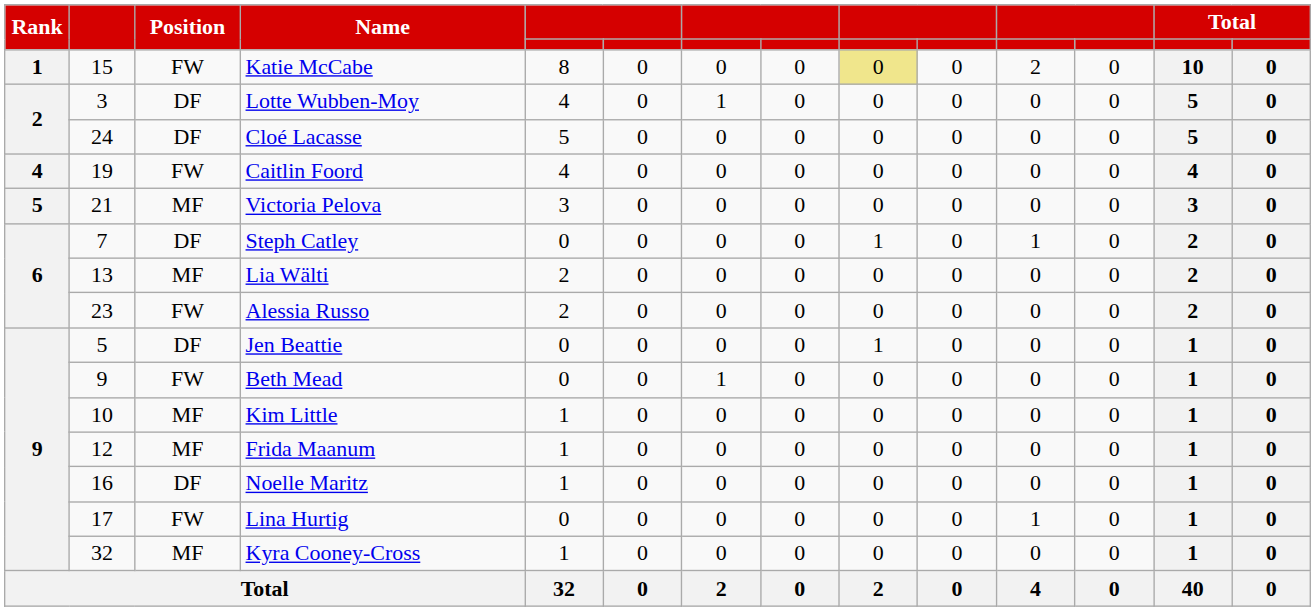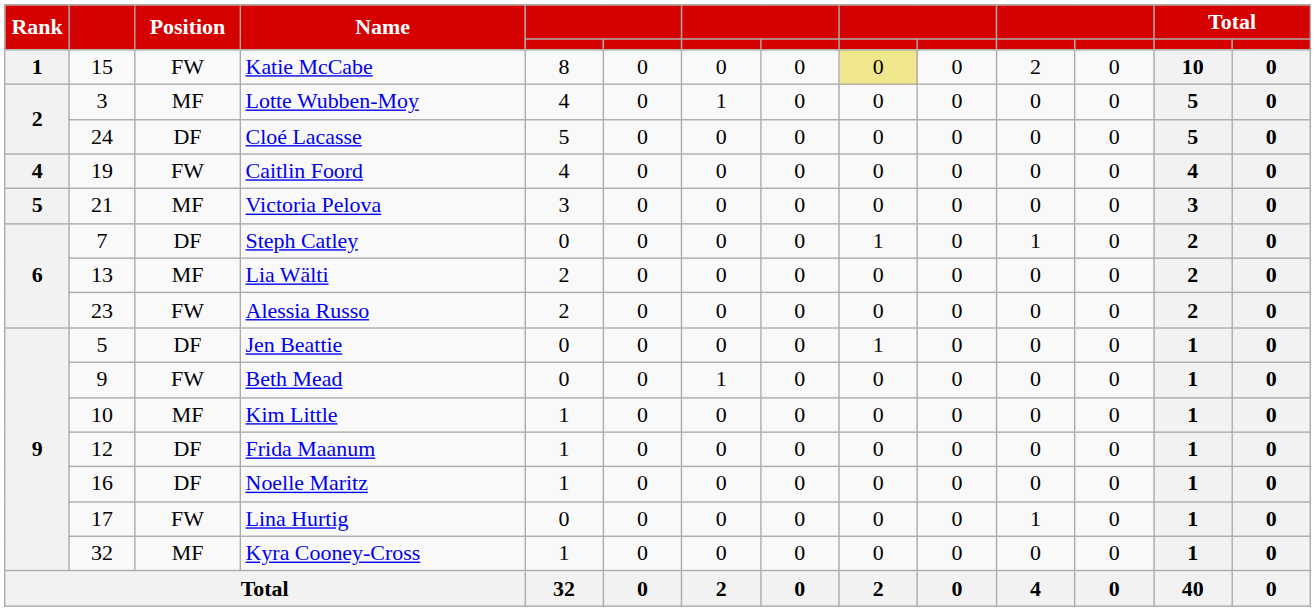Lotte Wubben-Moy | Position: DF -> MF
Frida Maanum | Position: MF -> DF
